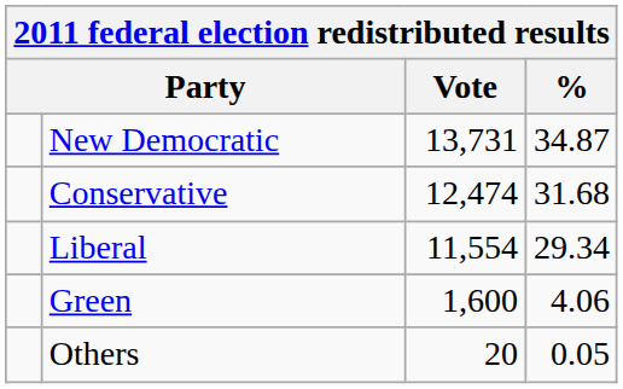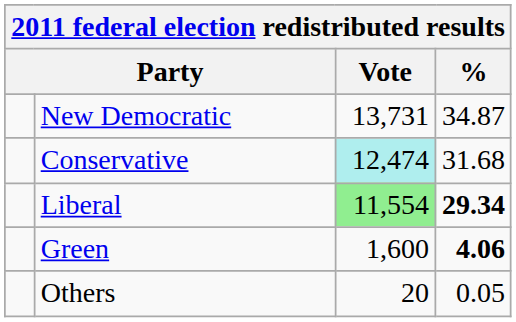Conservative | Vote: no background -> paleturquoise background
Liberal | Vote: no background -> lightgreen background
Liberal | %: normal -> bold
Green | %: normal -> bold
